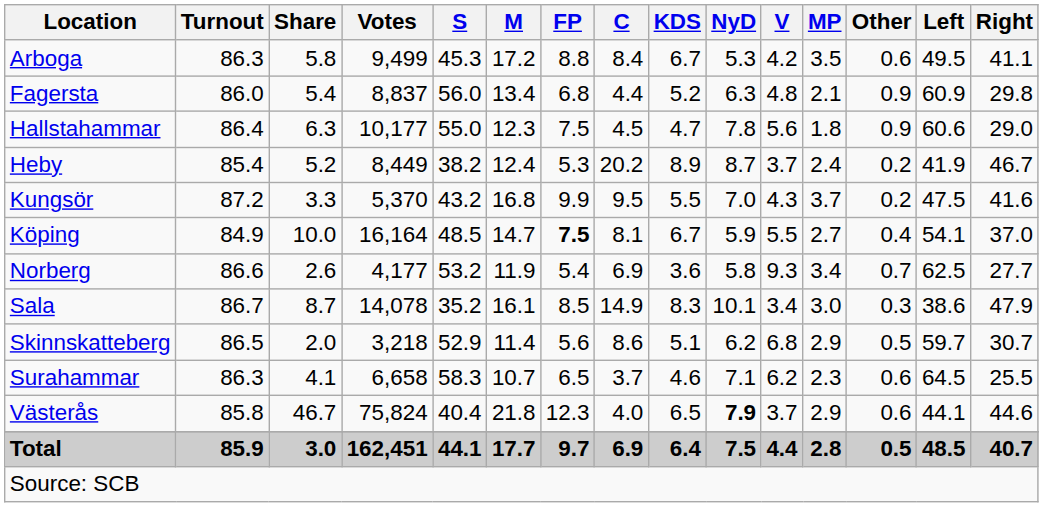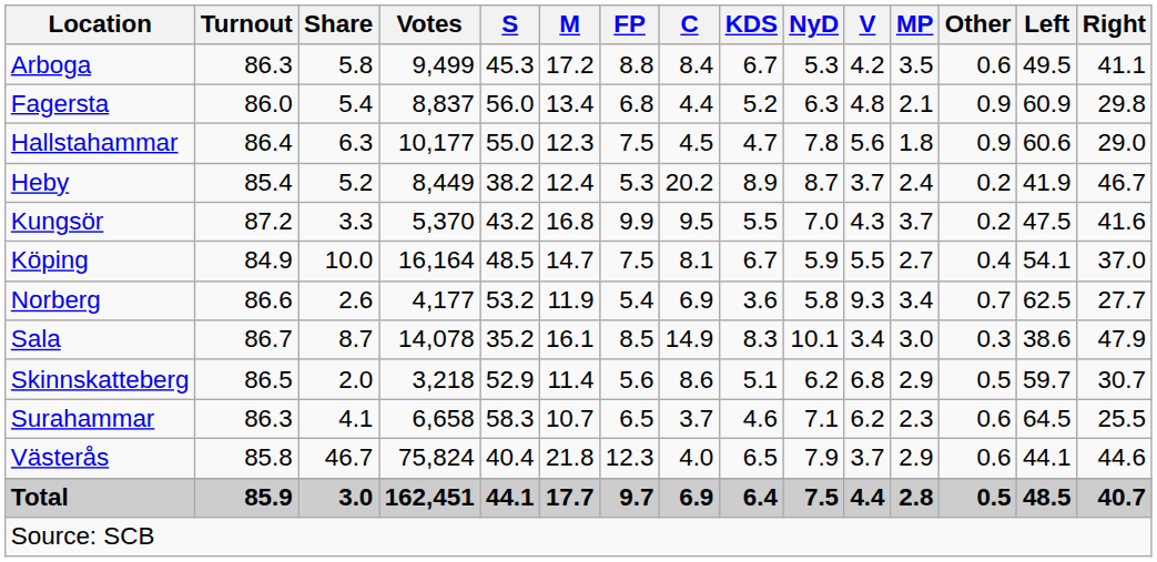Köping | FP: bold -> normal
Västerås | NyD: bold -> normal
